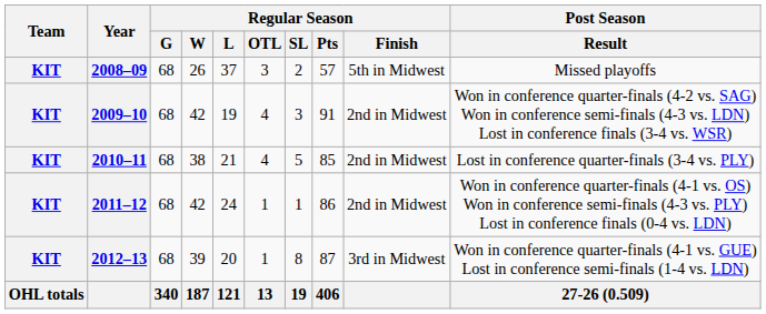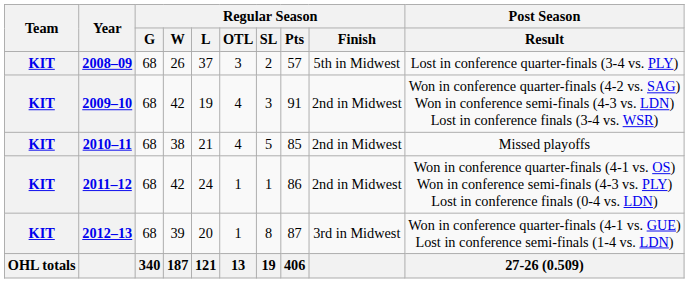2008–09 | Post Season / Result: Missed playoffs -> Lost in conference quarter-finals (3-4 vs. PLY)
2010–11 | Post Season / Result: Lost in conference quarter-finals (3-4 vs. PLY) -> Missed playoffs
